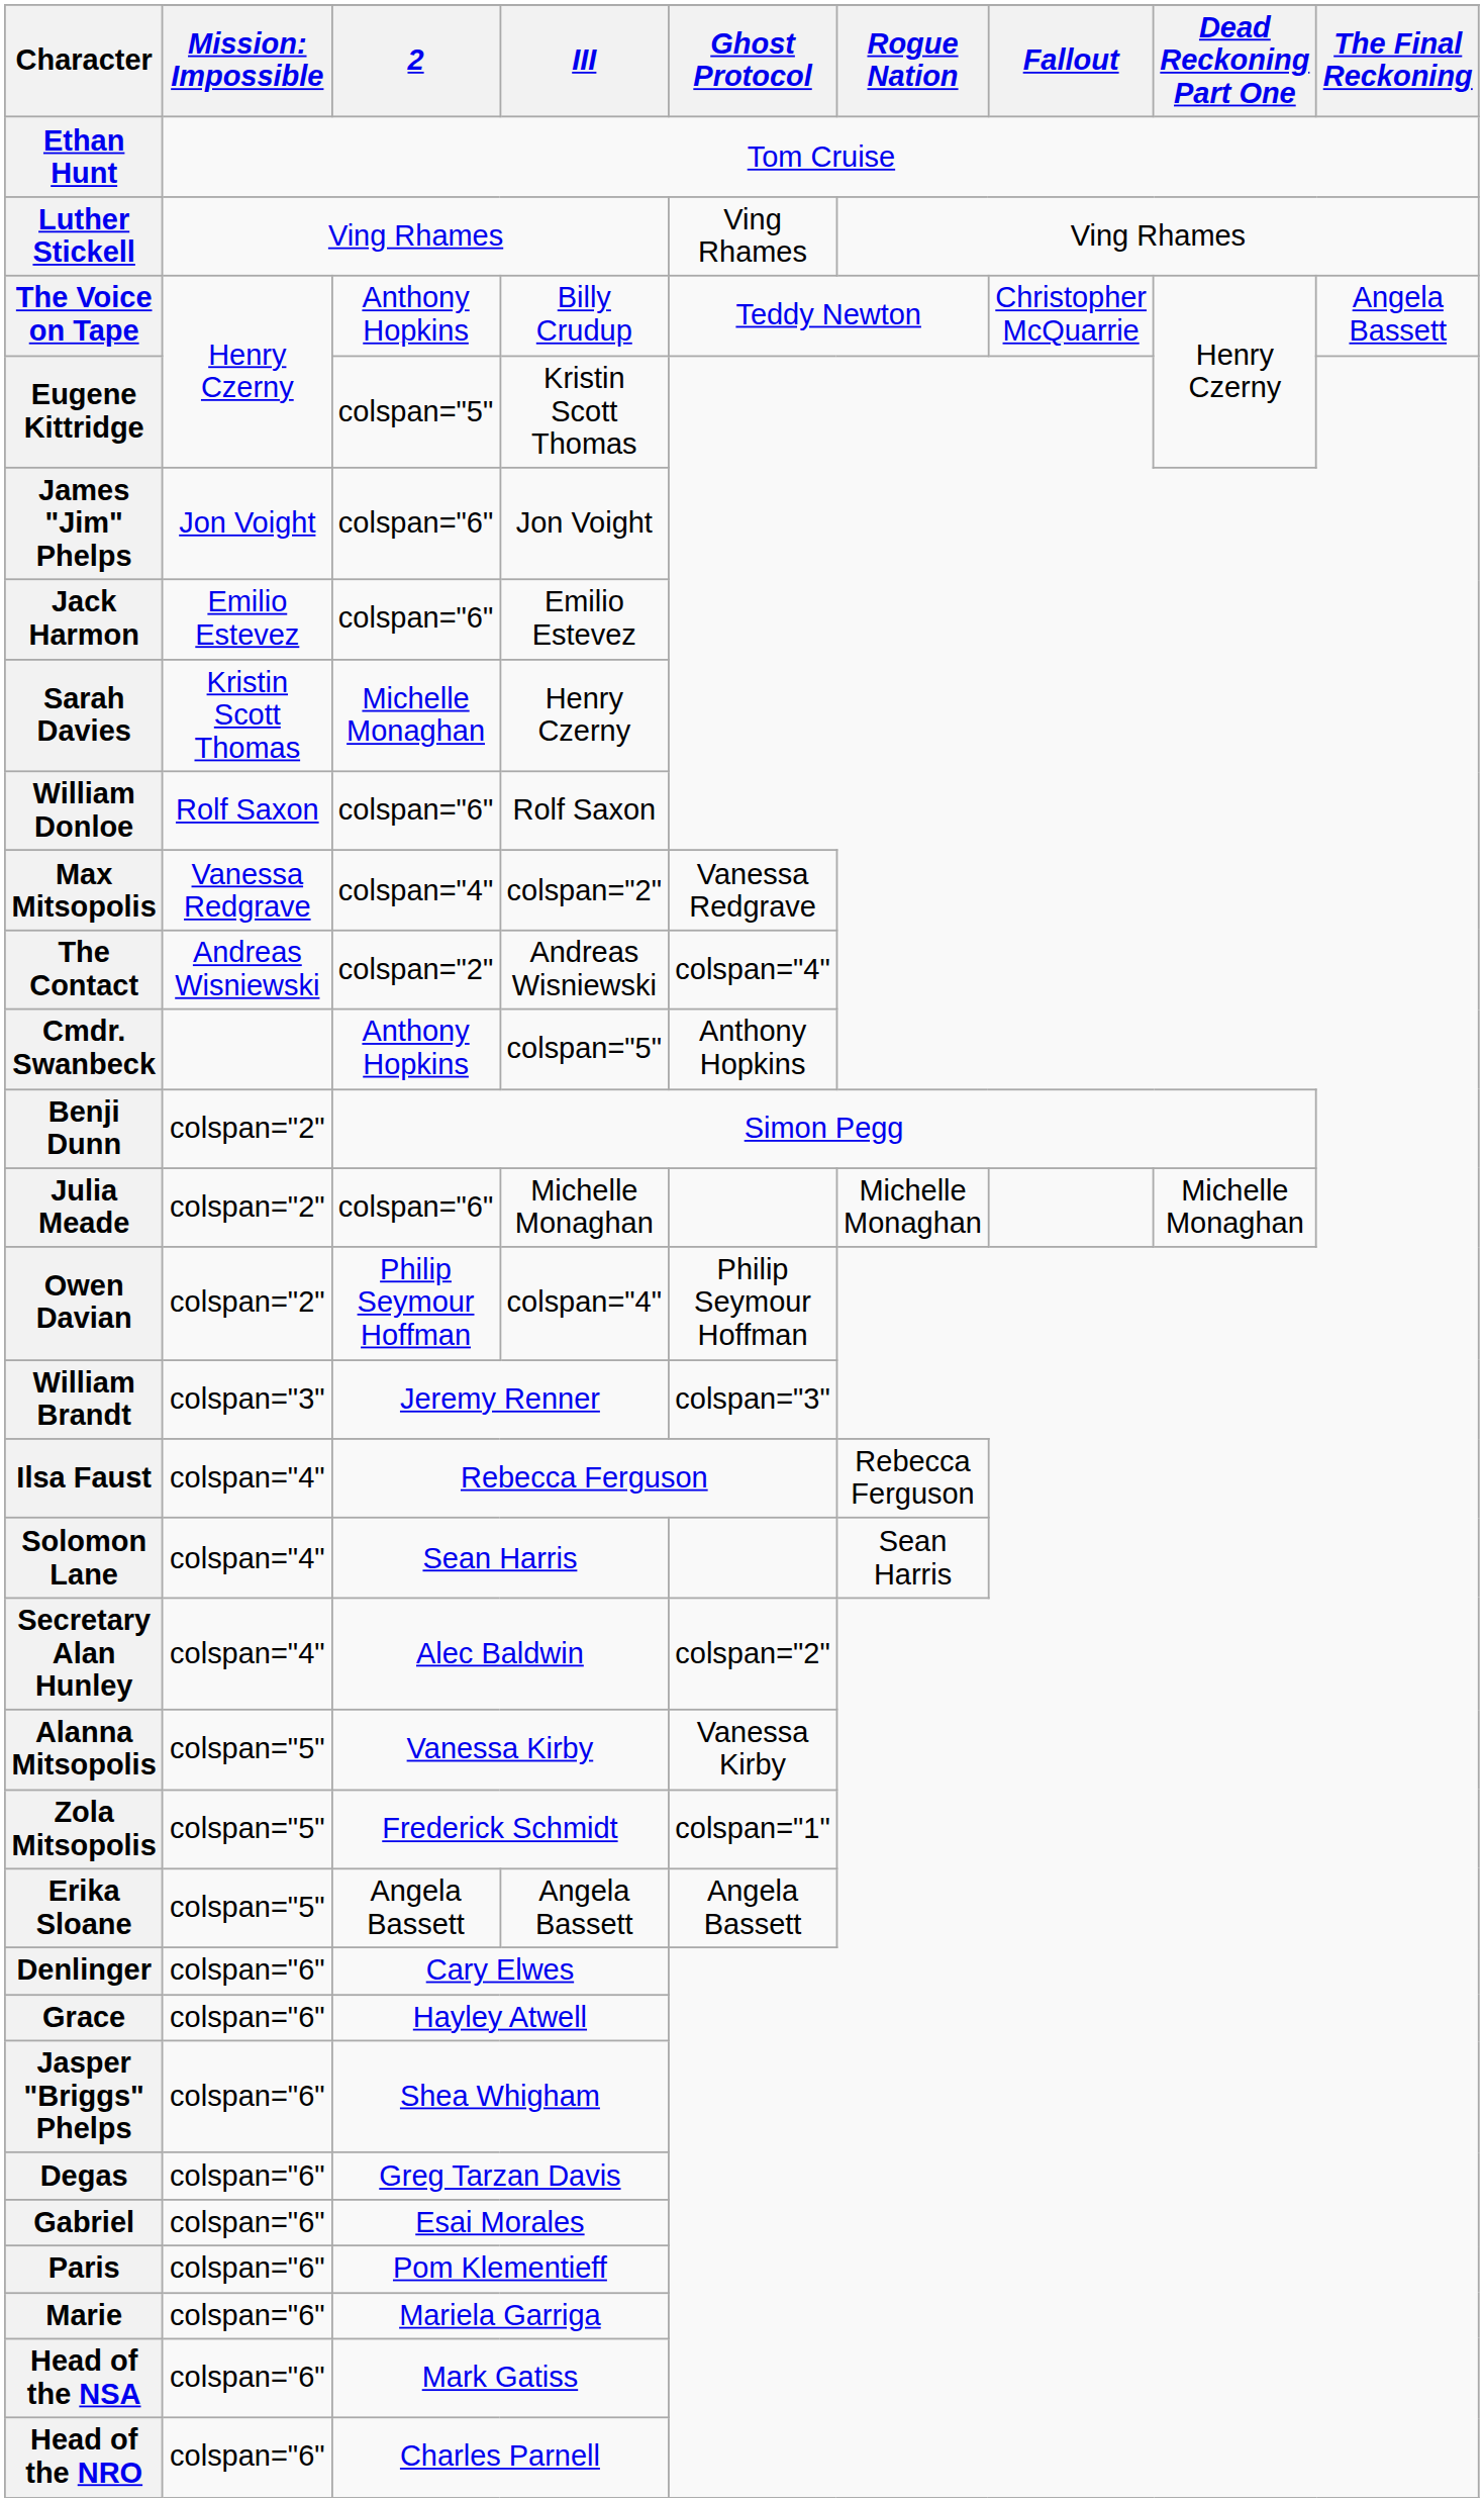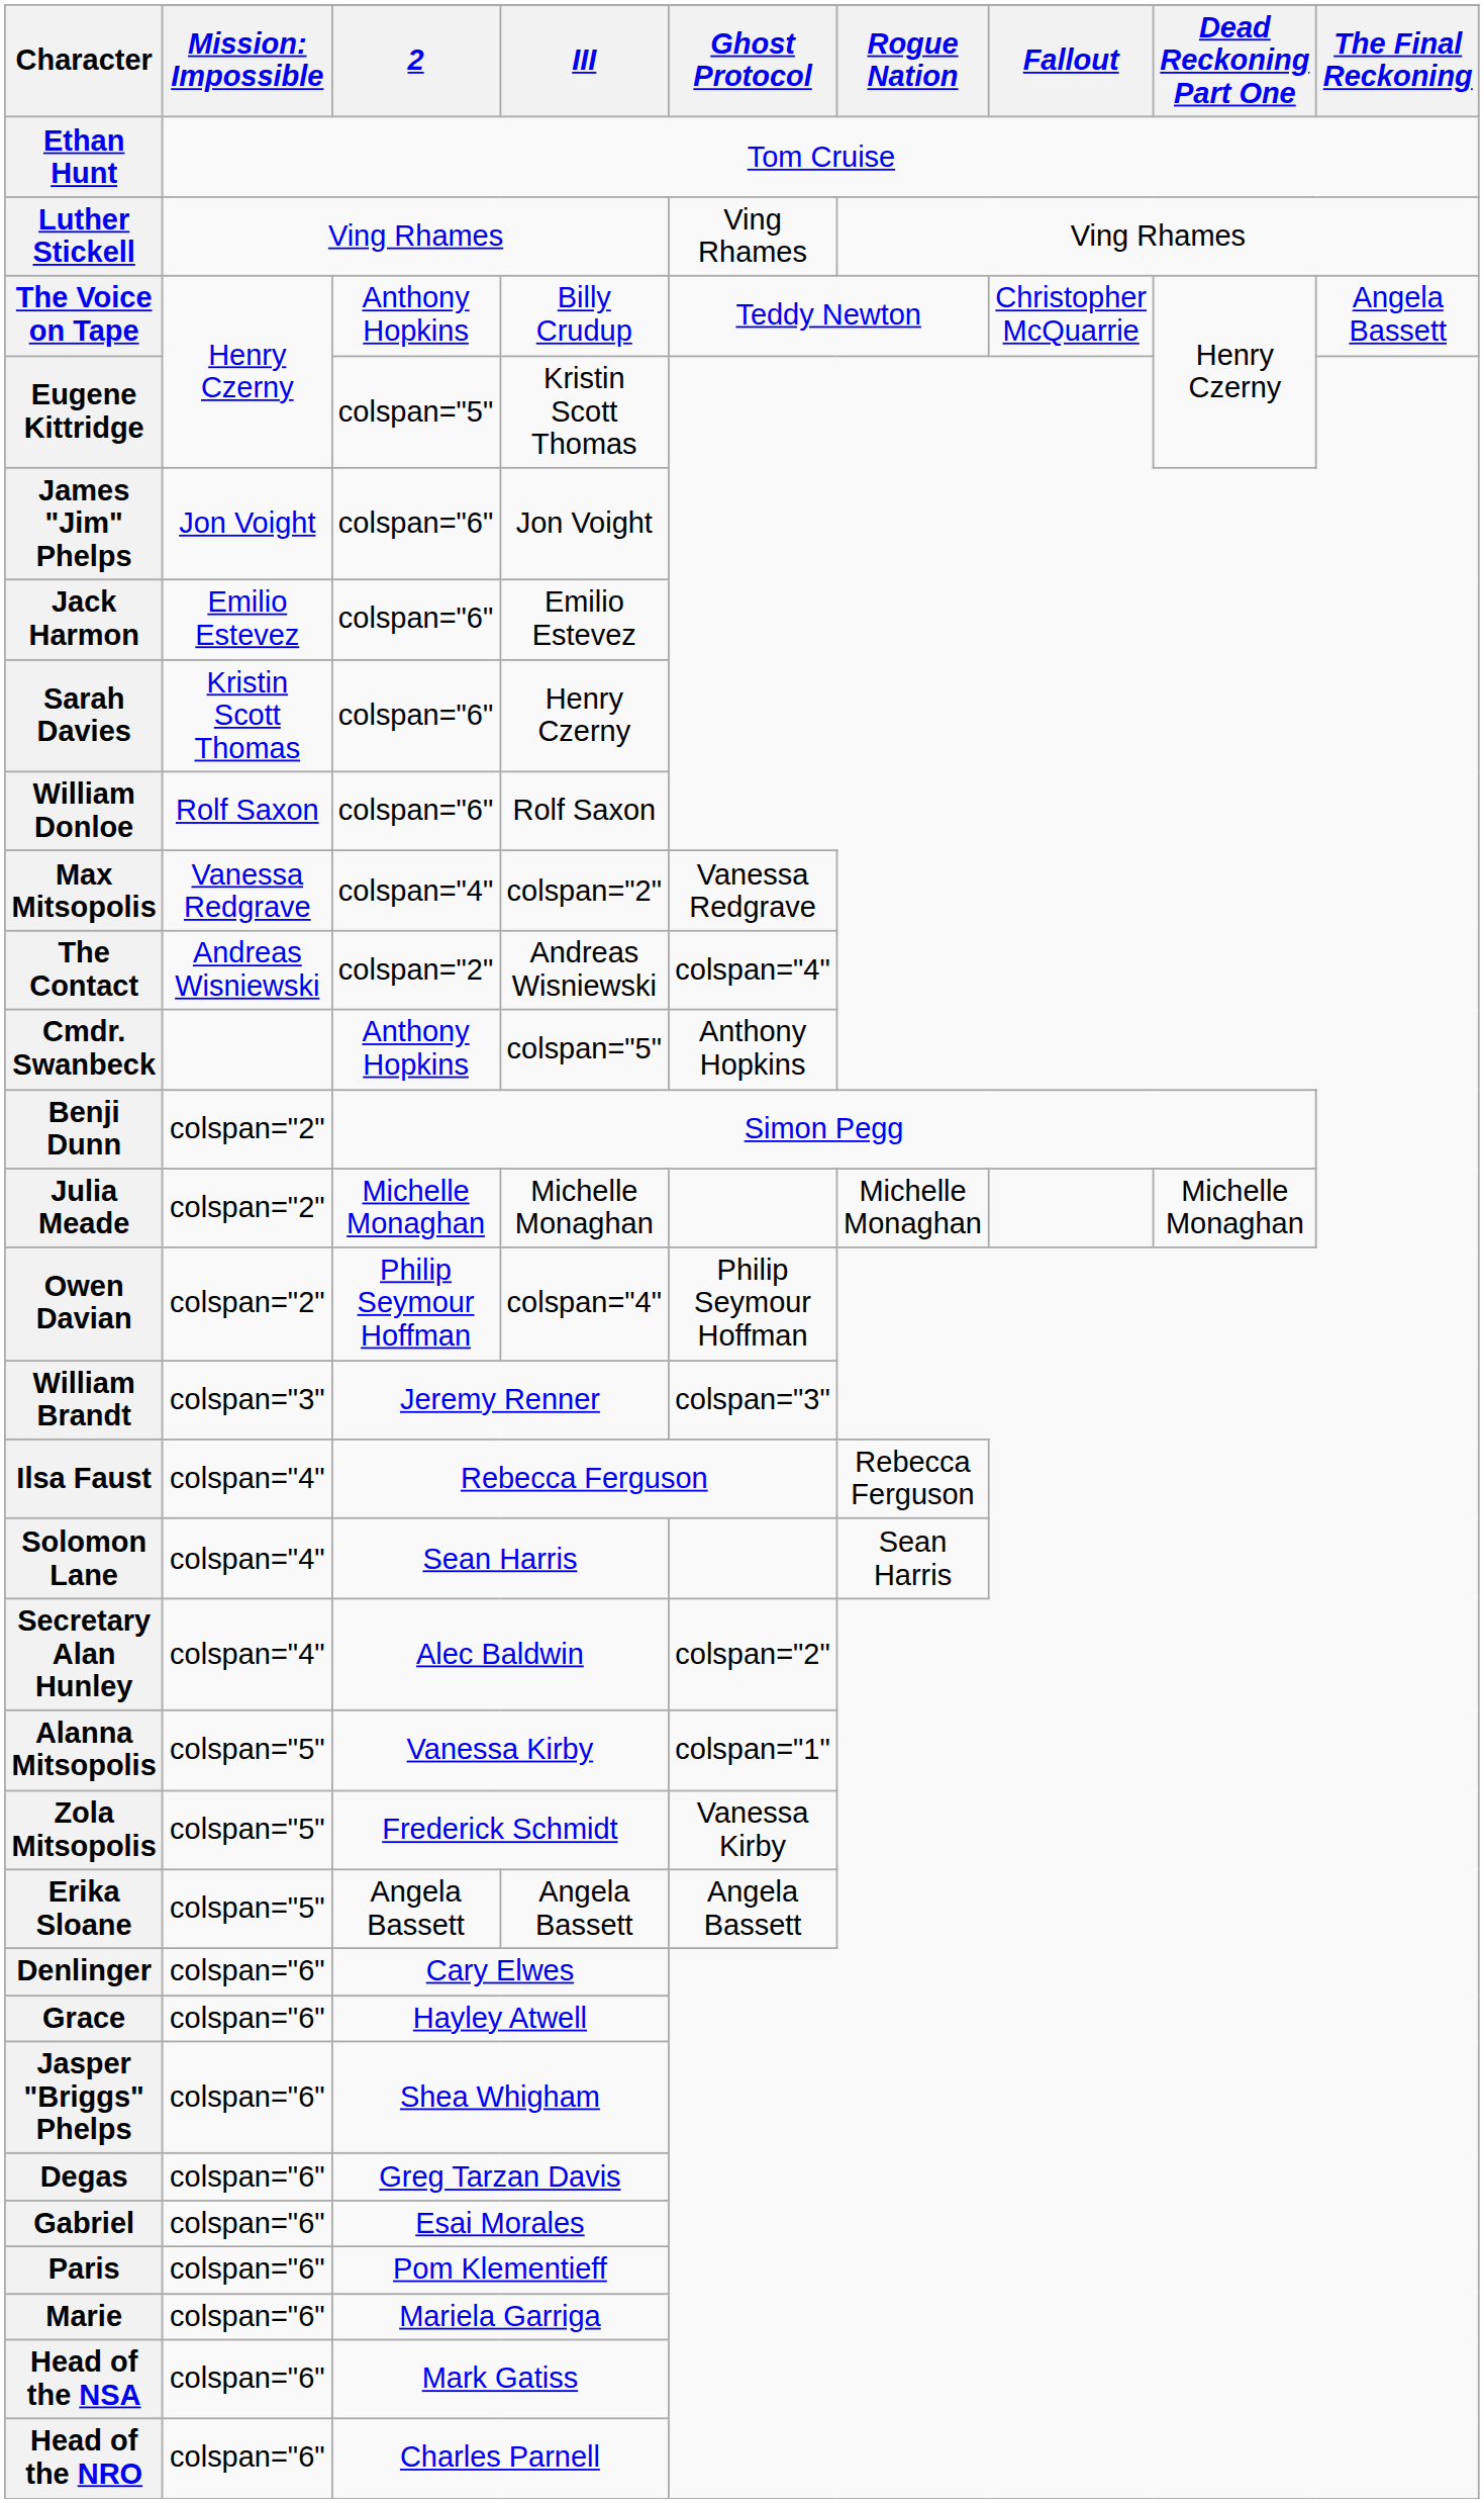Sarah Davies | 2: Michelle Monaghan -> colspan="6"
Julia Meade | 2: colspan="6" -> Michelle Monaghan
Alanna Mitsopolis | Ghost Protocol: Vanessa Kirby -> colspan="1"
Zola Mitsopolis | Ghost Protocol: colspan="1" -> Vanessa Kirby
